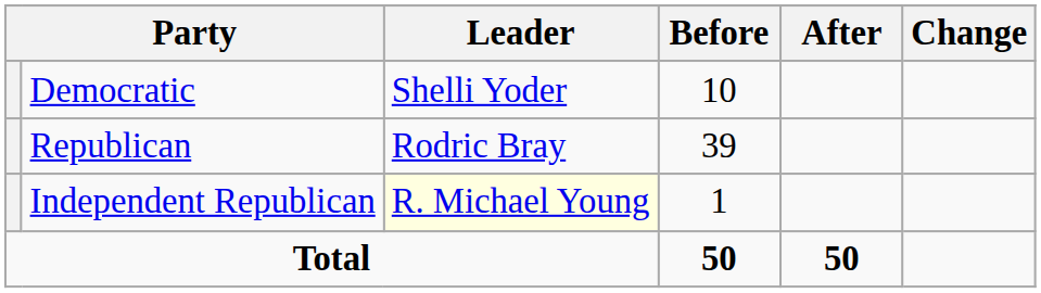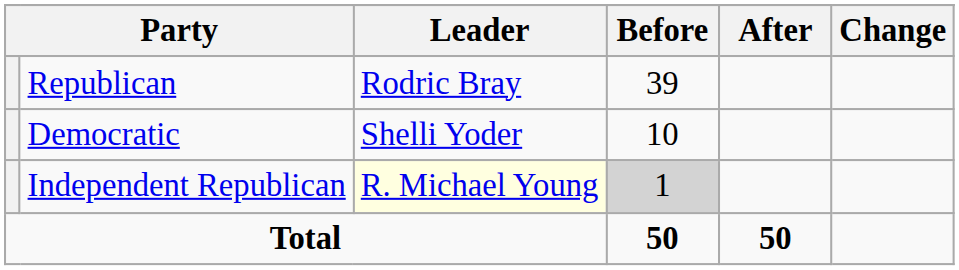rows swapped: Republican <-> Democratic
Independent Republican | Before: no background -> lightgrey background
